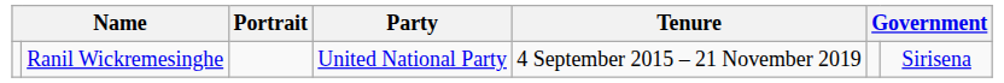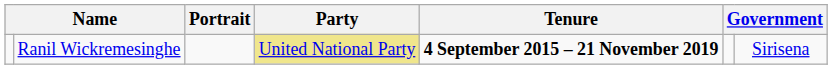Ranil Wickremesinghe | Party: no background -> khaki background
Ranil Wickremesinghe | Tenure: normal -> bold
